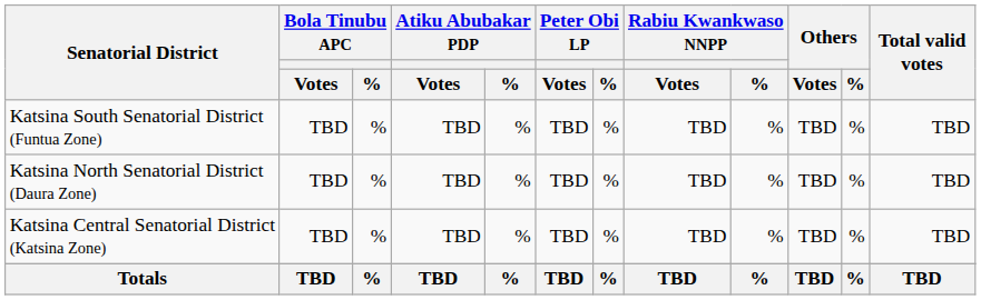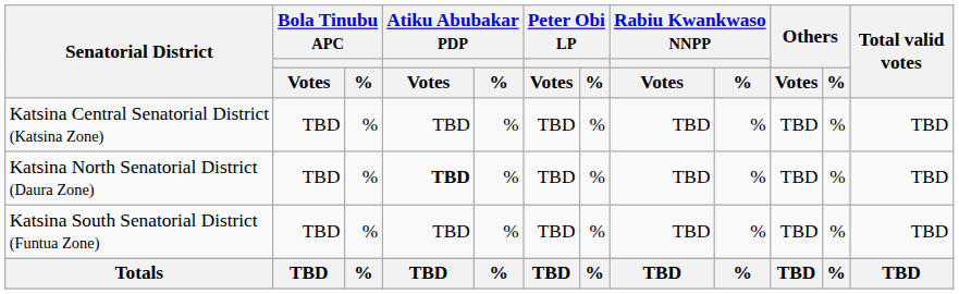rows swapped: Katsina Central Senatorial District (Katsina Zone) <-> Katsina South Senatorial District (Funtua Zone)
Katsina North Senatorial District (Daura Zone) | Atiku Abubakar PDP / Votes: normal -> bold
